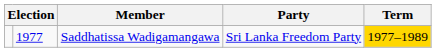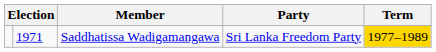Saddhatissa Wadigamangawa | column 2: 1977 -> 1971
